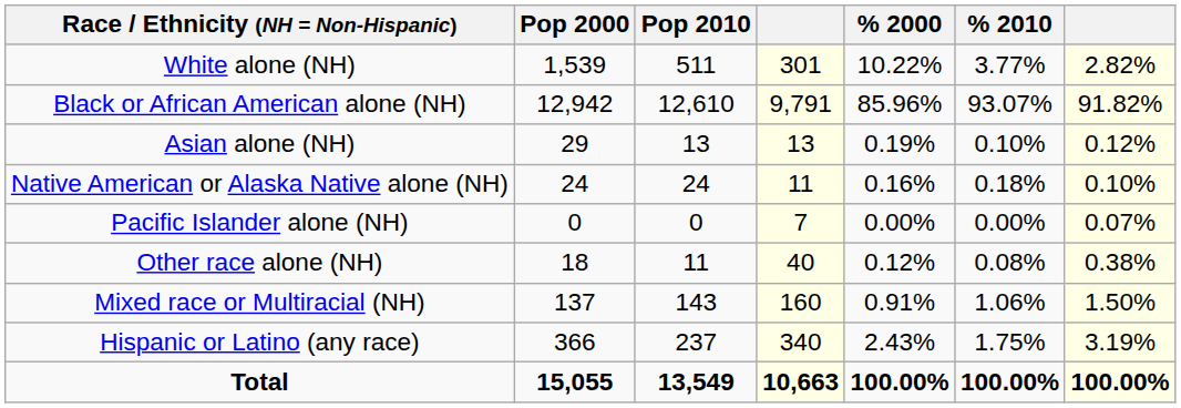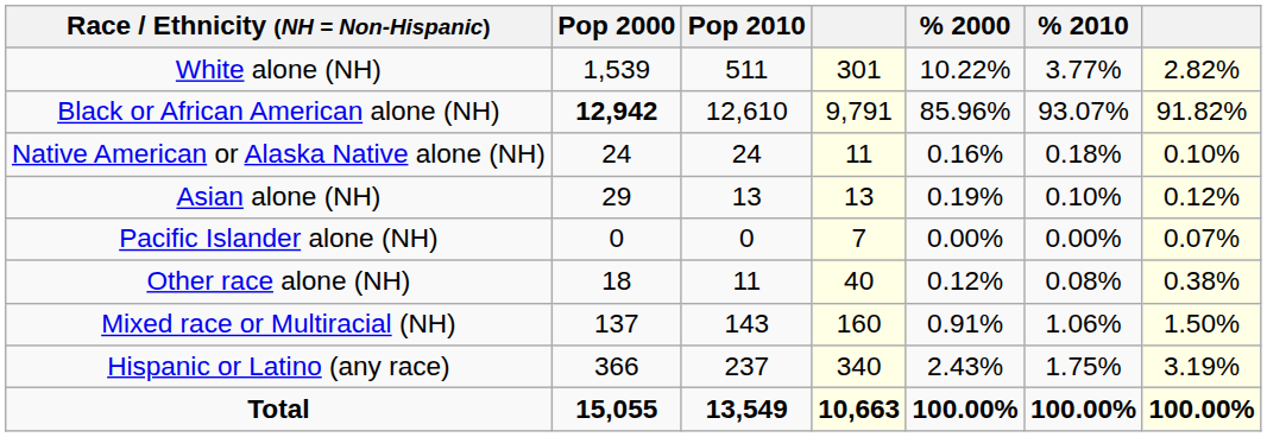Black or African American alone (NH) | Pop 2000: normal -> bold
rows swapped: Native American or Alaska Native alone (NH) <-> Asian alone (NH)
